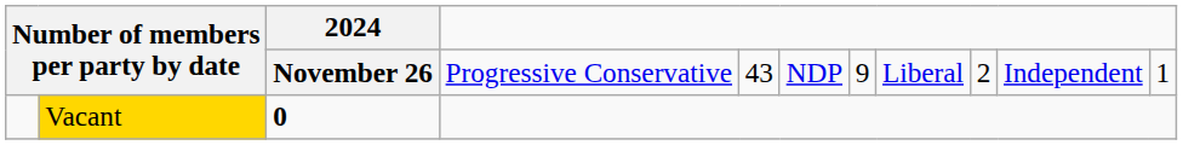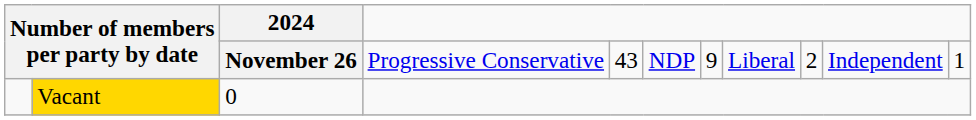row 3 | 2024: bold -> normal
